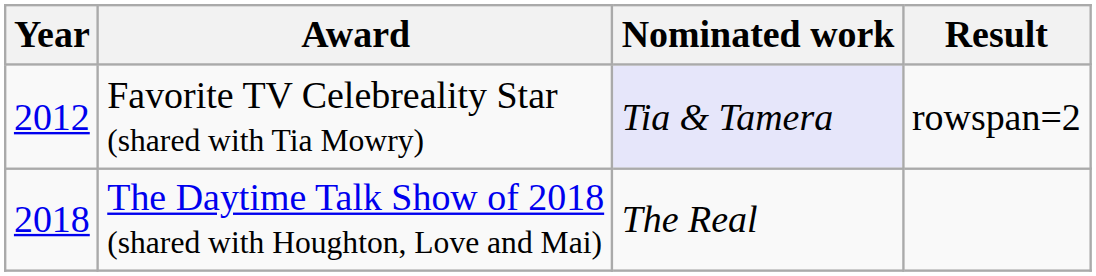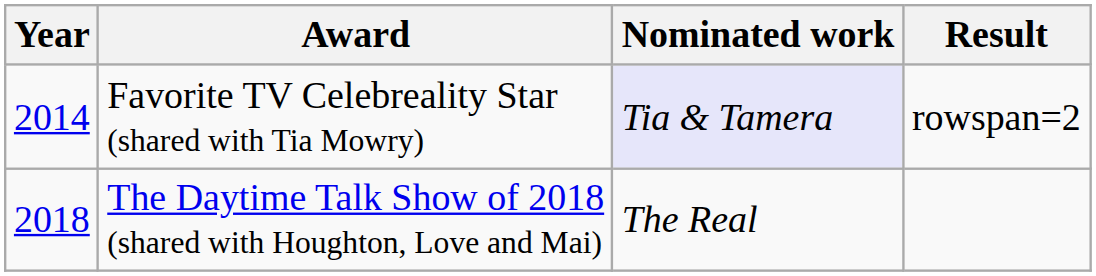Favorite TV Celebreality Star (shared with Tia Mowry) | Year: 2012 -> 2014
